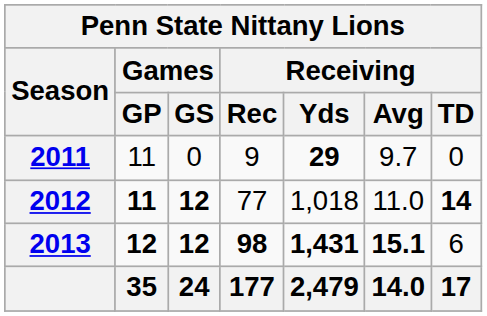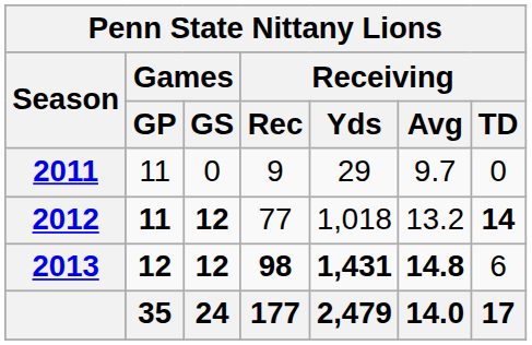2011 | Receiving / Yds: bold -> normal
2012 | Receiving / Avg: 11.0 -> 13.2
2013 | Receiving / Avg: 15.1 -> 14.8
